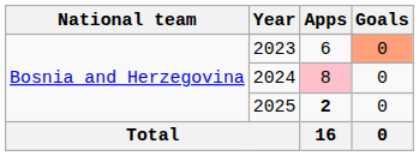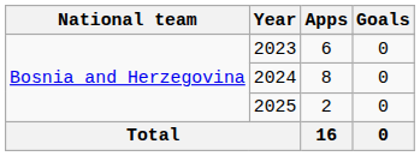2023 | Goals: lightsalmon background -> no background
2024 | Apps: pink background -> no background
2025 | Apps: bold -> normal
